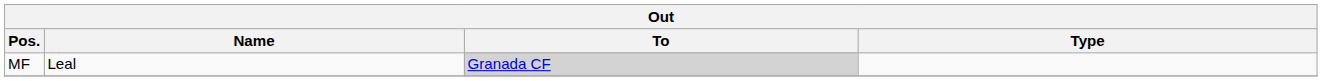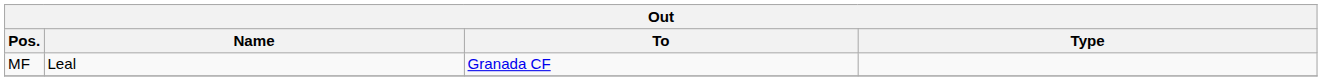MF | To: lightgrey background -> no background
